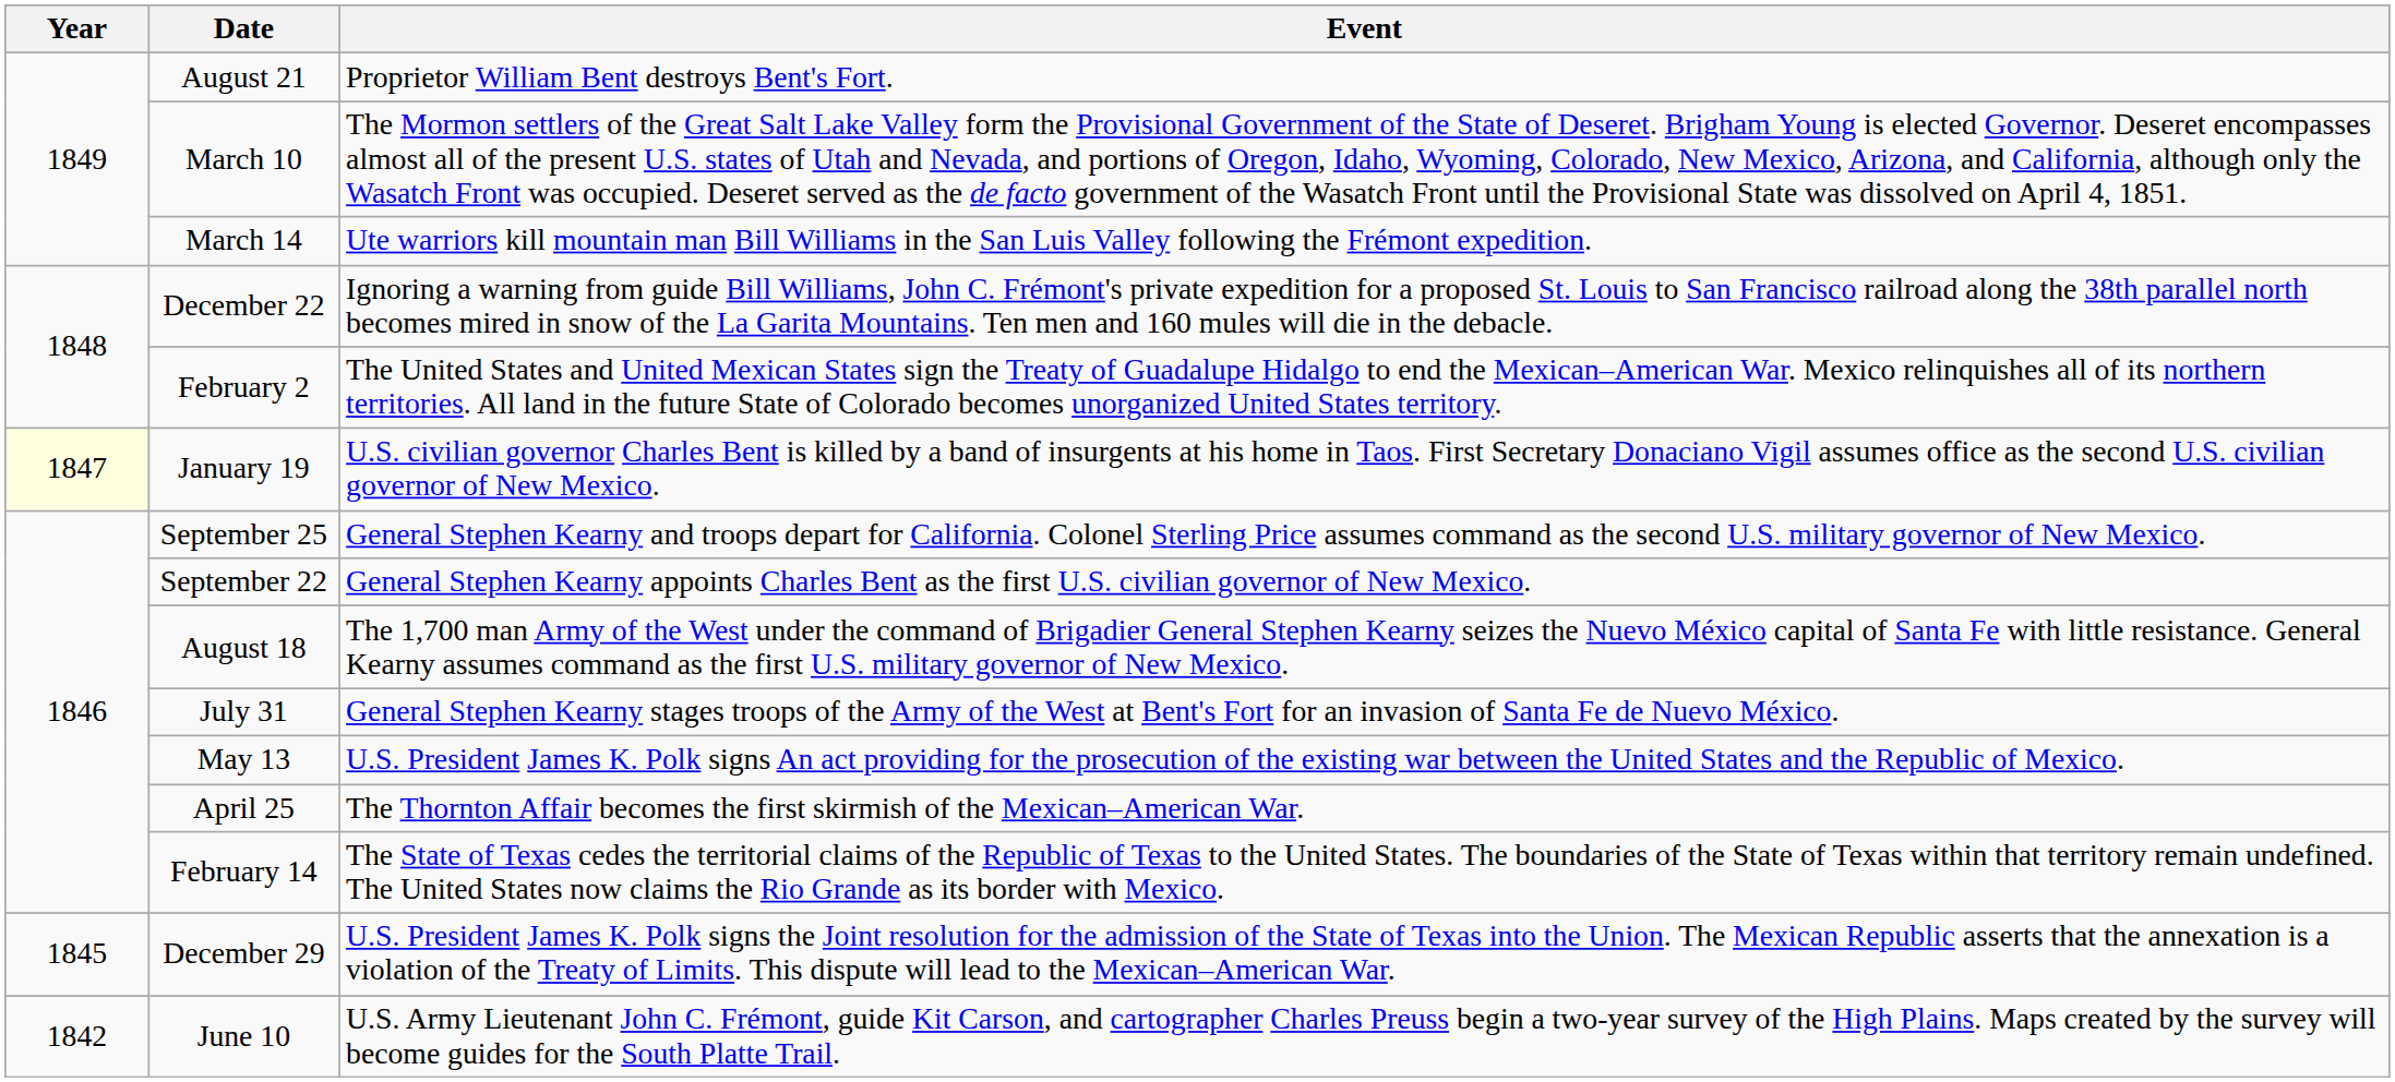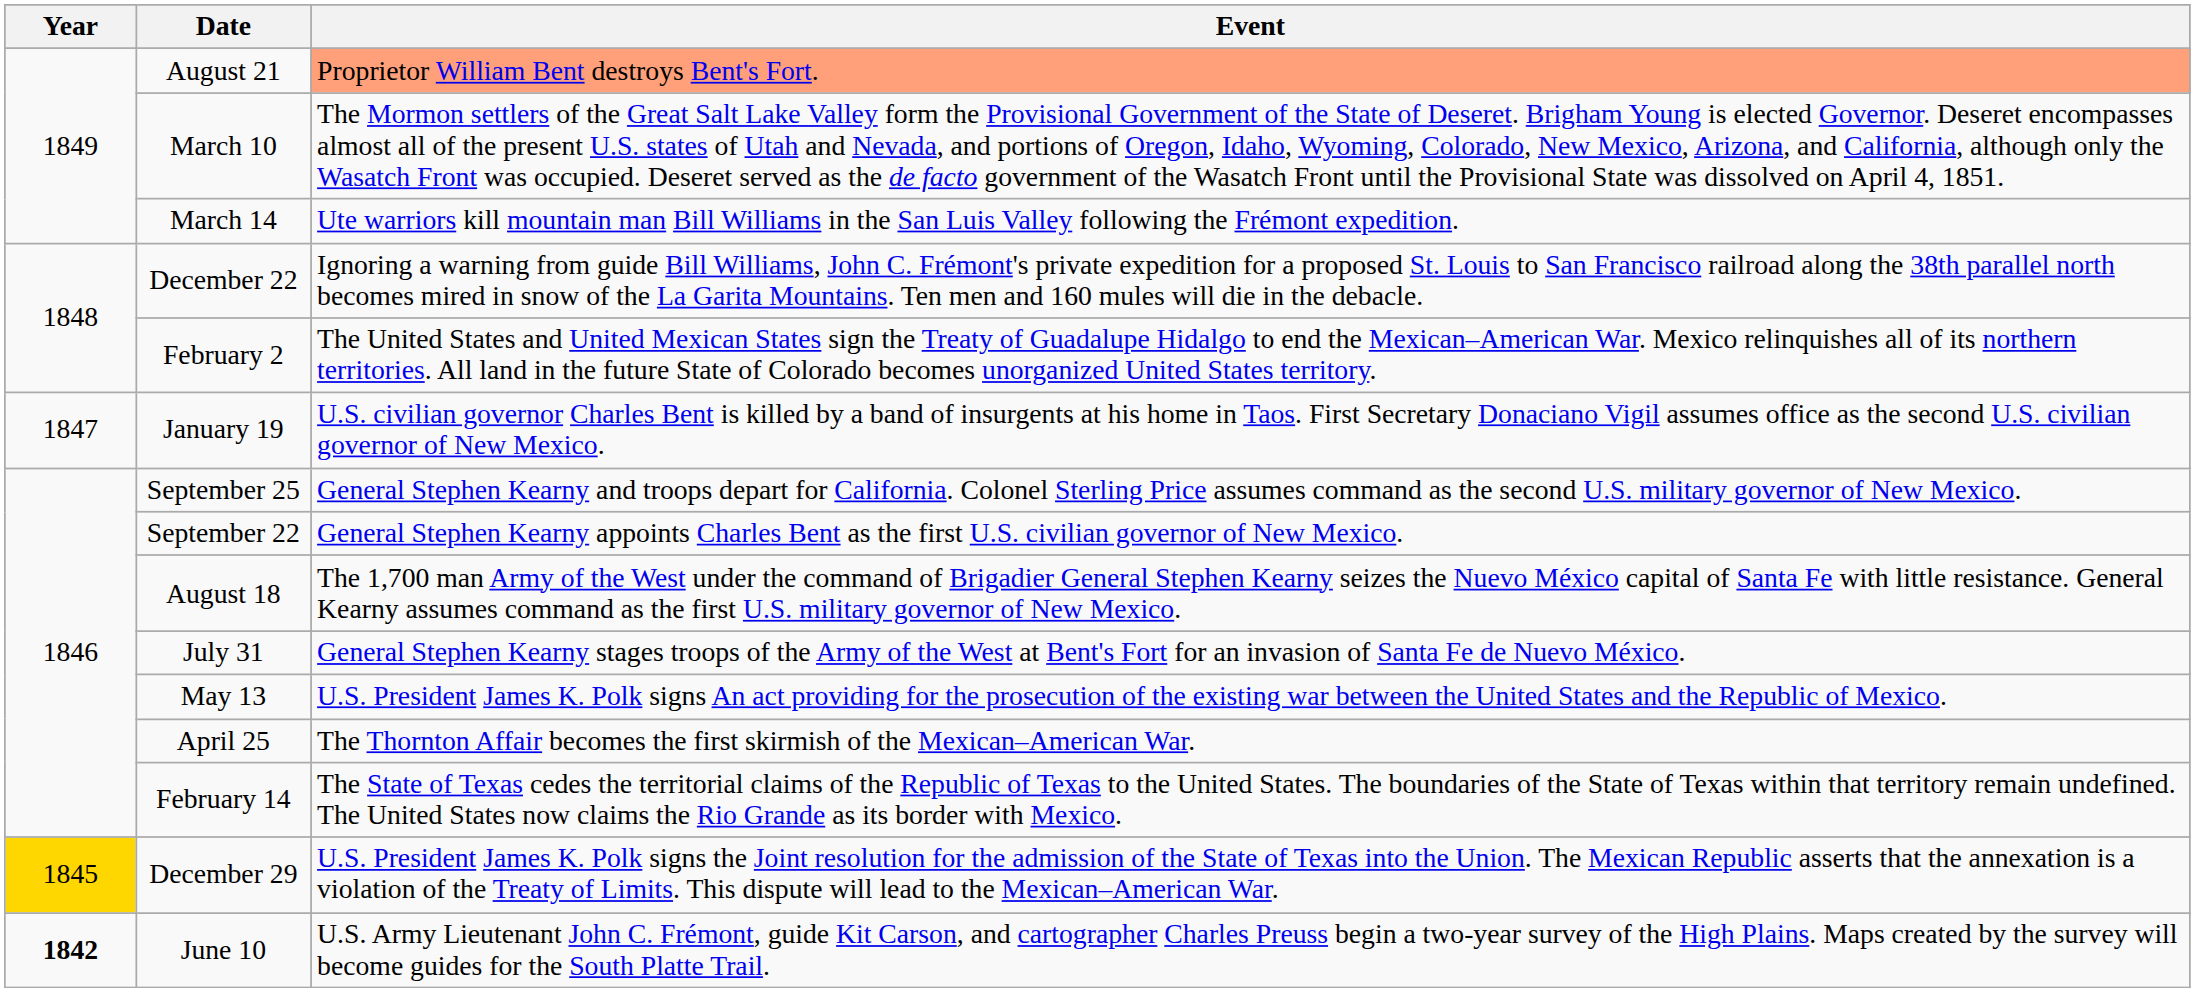August 21 | Event: no background -> lightsalmon background
January 19 | Year: lightyellow background -> no background
December 29 | Year: no background -> gold background
June 10 | Year: normal -> bold
